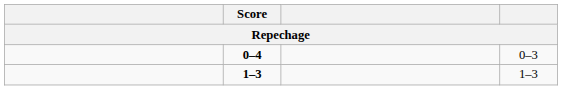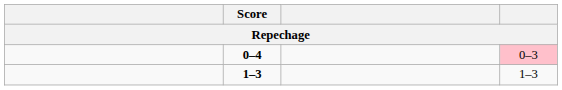0–4 | column 4: no background -> pink background
